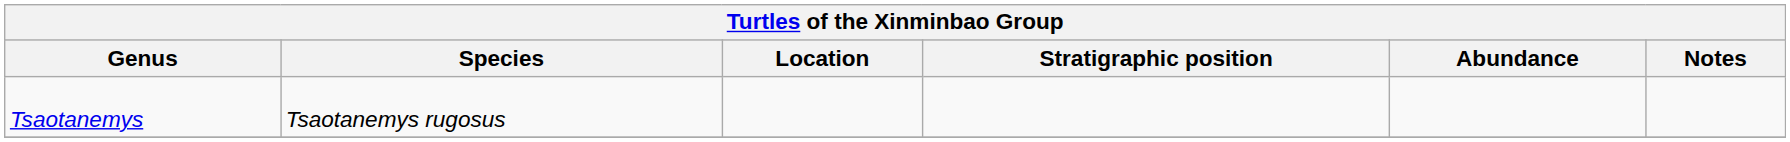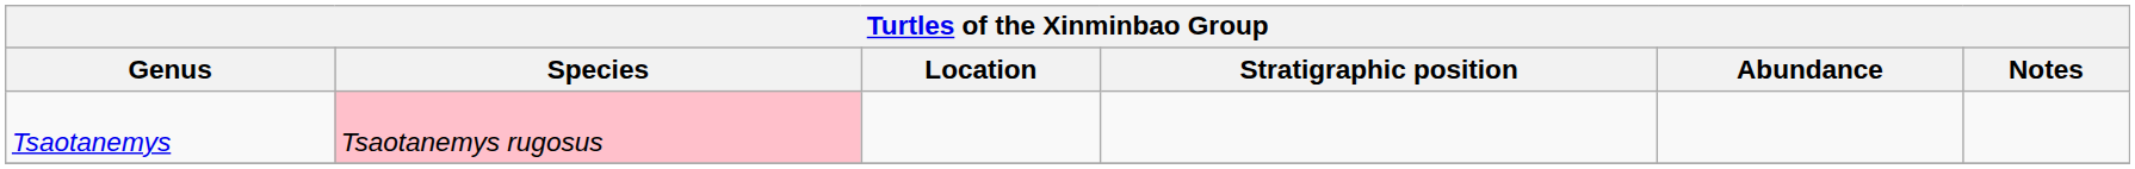Tsaotanemys | Species: no background -> pink background
